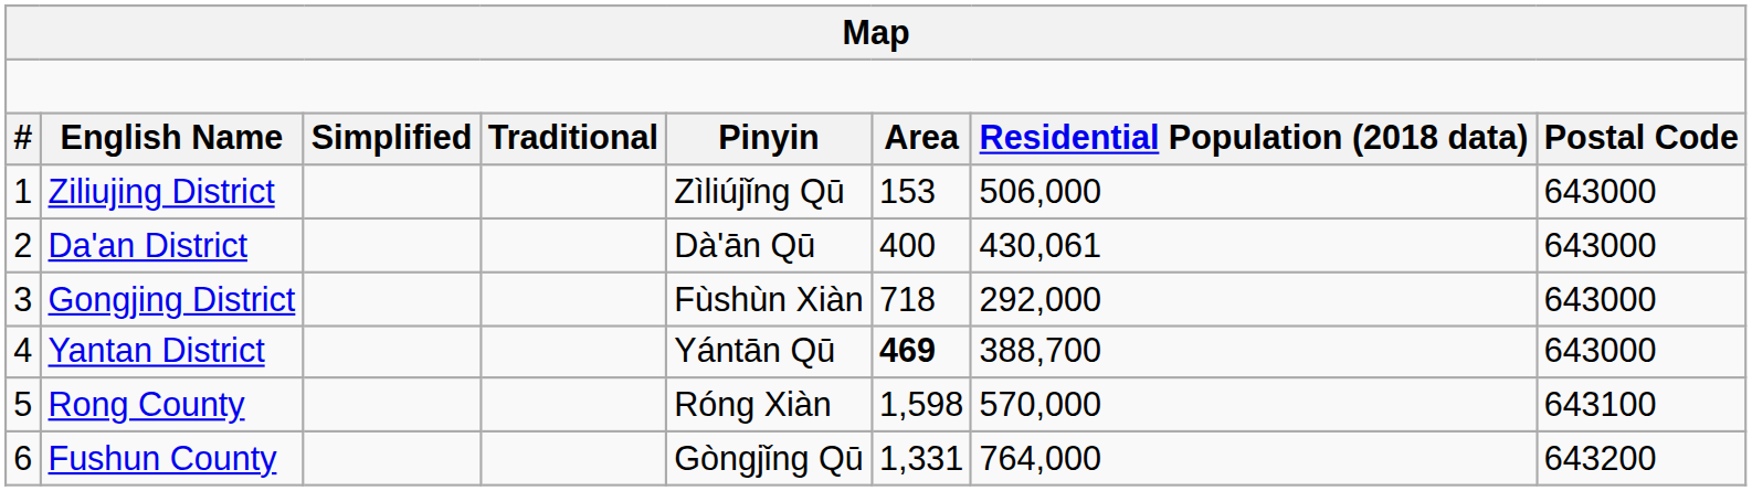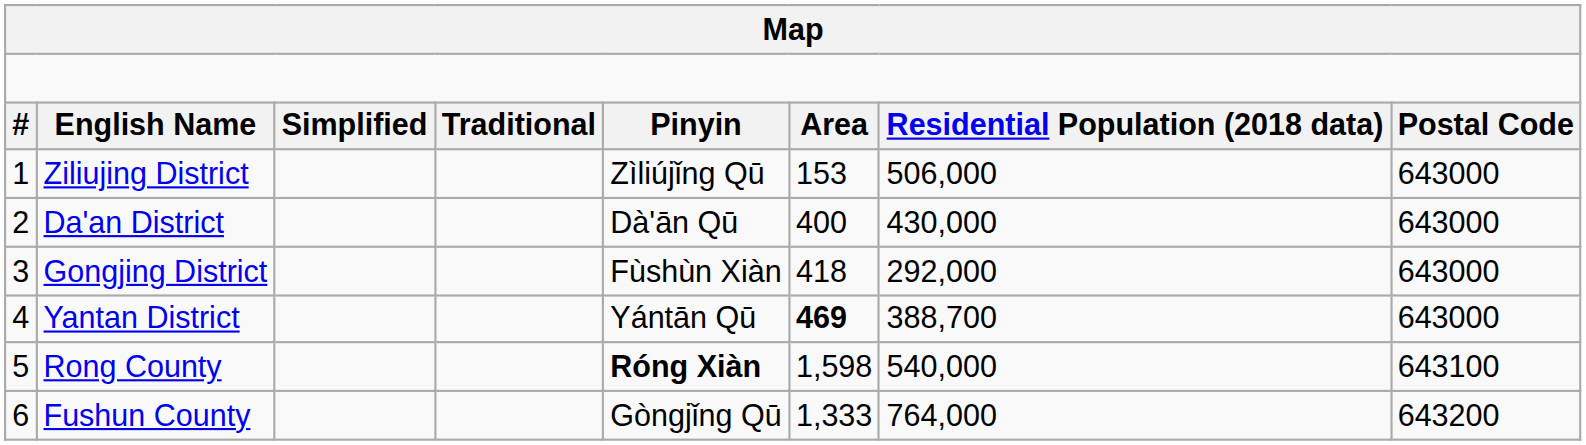Da'an District | column 7: 430,061 -> 430,000
Gongjing District | column 6: 718 -> 418
Rong County | column 5: normal -> bold
Rong County | column 7: 570,000 -> 540,000
Fushun County | column 6: 1,331 -> 1,333
